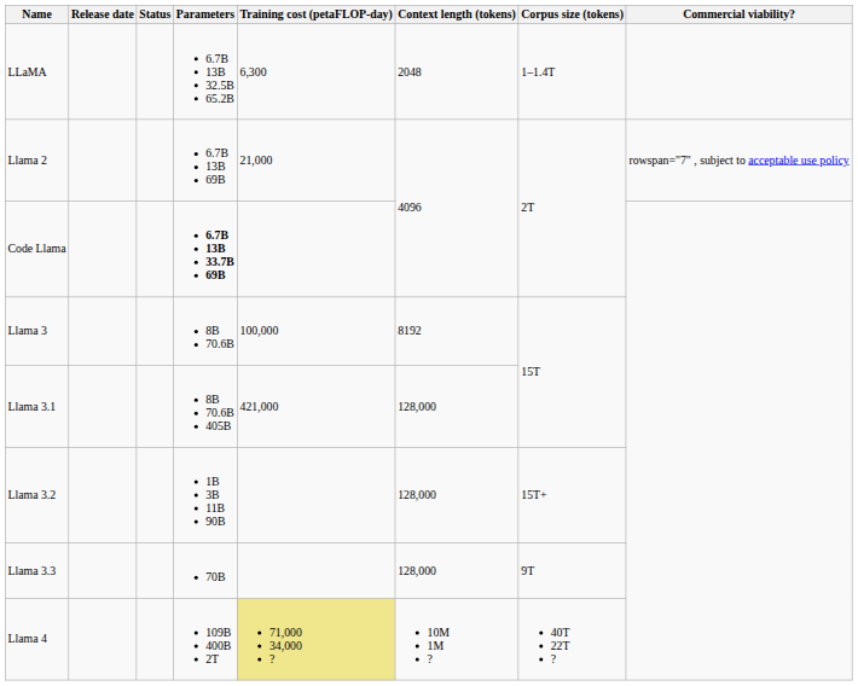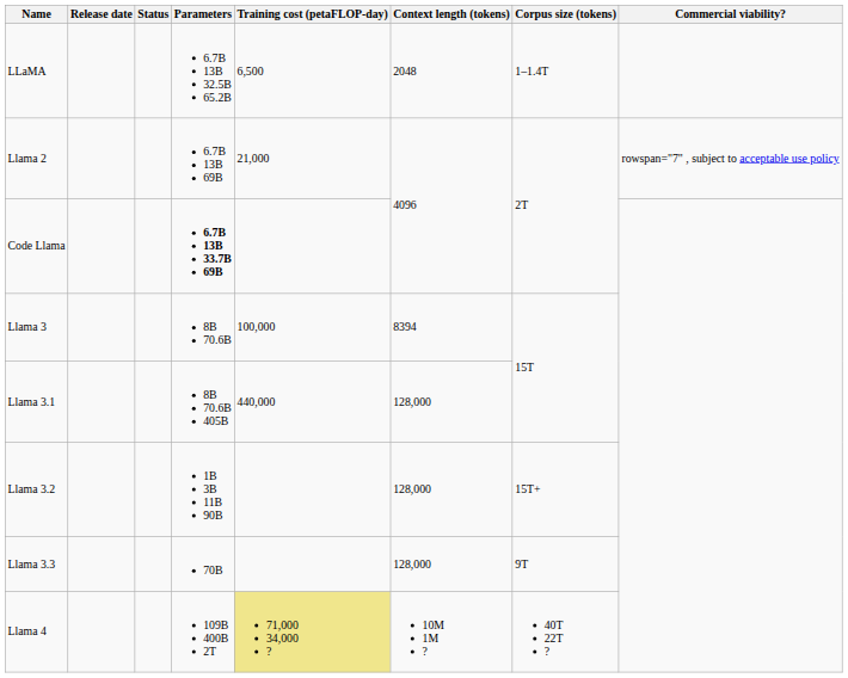LLaMA | Training cost (petaFLOP-day): 6,300 -> 6,500
Llama 3 | Context length (tokens): 8192 -> 8394
Llama 3.1 | Training cost (petaFLOP-day): 421,000 -> 440,000
